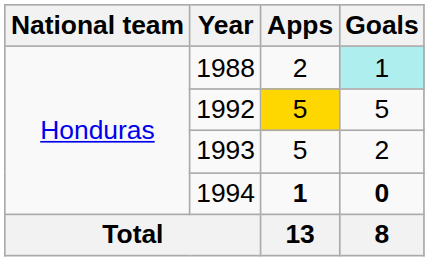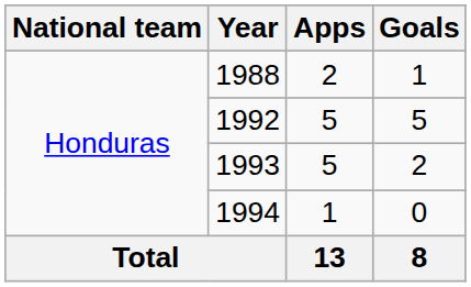1988 | Goals: paleturquoise background -> no background
1992 | Apps: gold background -> no background
1994 | Apps: bold -> normal
1994 | Goals: bold -> normal
